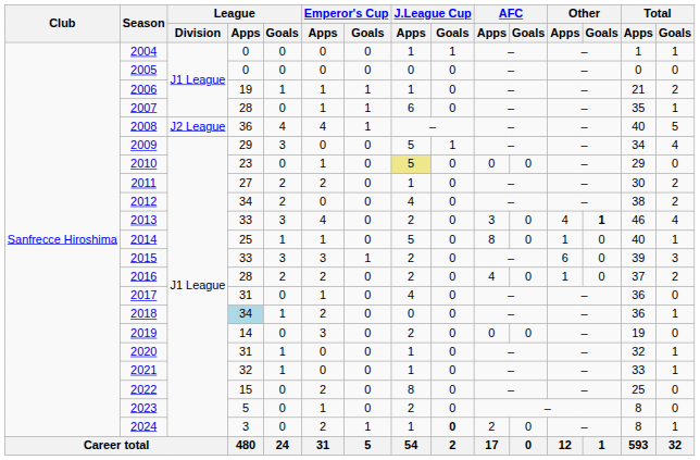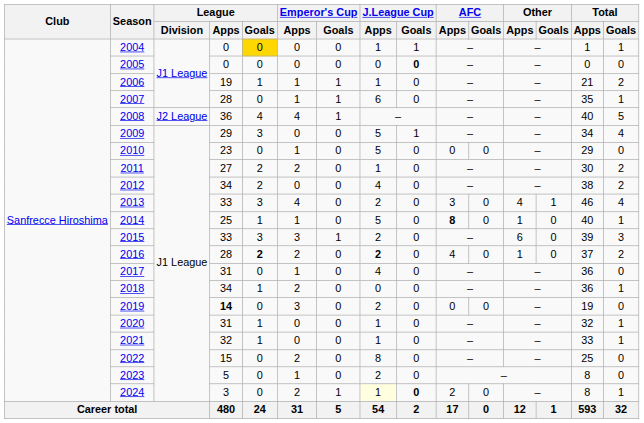2004 | League / Goals: no background -> gold background
2005 | J.League Cup / Goals: normal -> bold
2010 | J.League Cup / Apps: khaki background -> no background
2013 | Other / Goals: bold -> normal
2014 | AFC / Apps: normal -> bold
2016 | League / Goals: normal -> bold
2016 | J.League Cup / Apps: normal -> bold
2018 | League / Apps: lightblue background -> no background
2019 | League / Apps: normal -> bold
2024 | J.League Cup / Apps: no background -> lightyellow background
